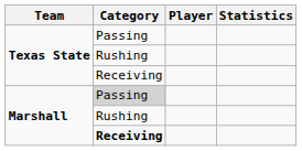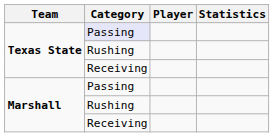Texas State / Passing | Category: no background -> lavender background
Marshall / Passing | Category: lightgrey background -> no background
Marshall / Receiving | Category: bold -> normal
